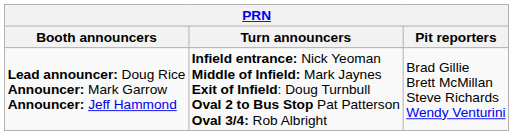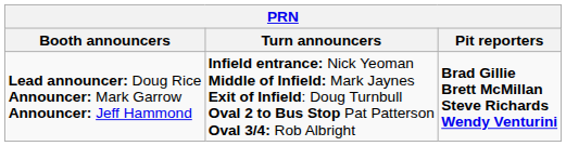row 3 | Pit reporters: normal -> bold
